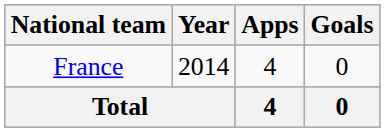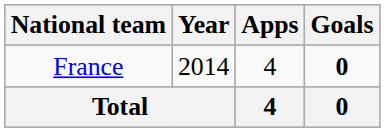France | Goals: normal -> bold
